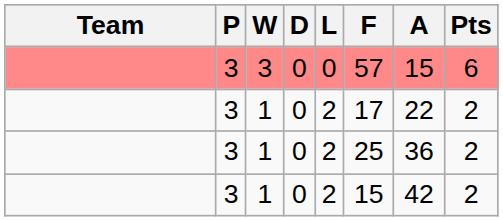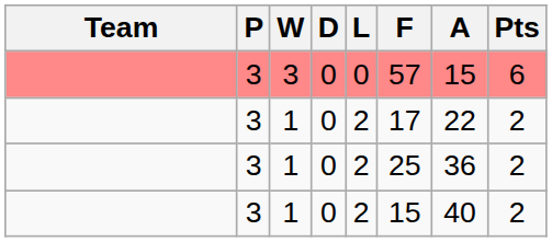row 5 | A: 42 -> 40
